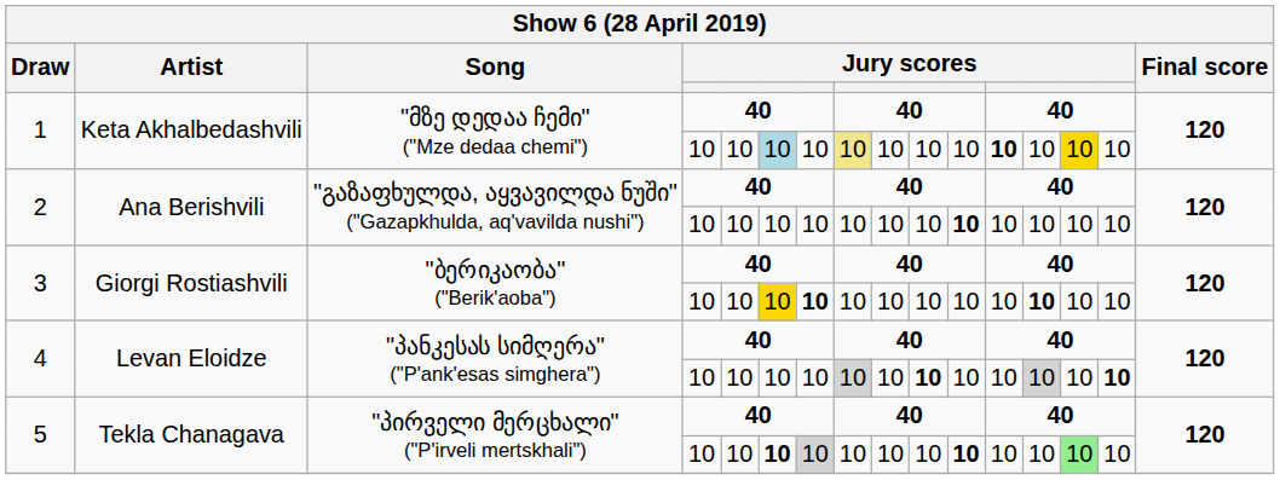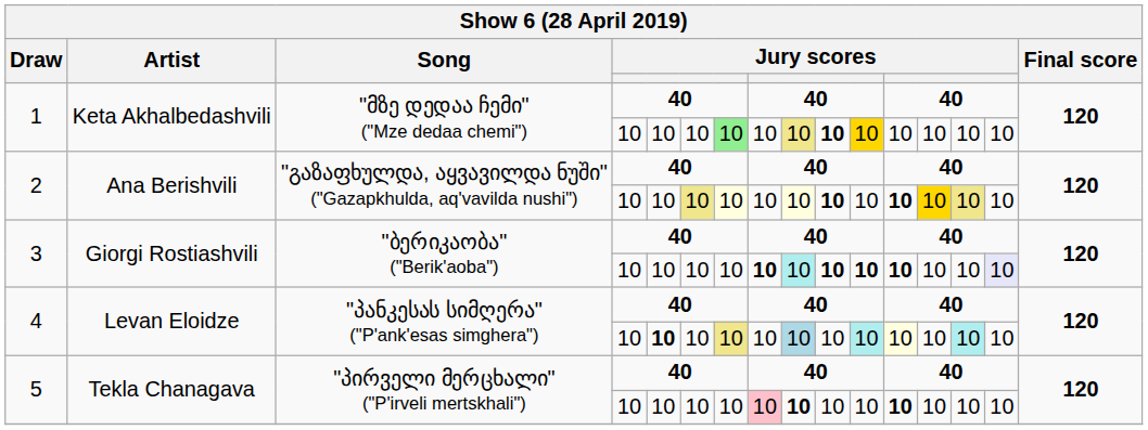1 / 10 | column 6: lightblue background -> no background
1 / 10 | column 7: no background -> lightgreen background
1 / 10 | column 8: khaki background -> no background
1 / 10 | column 9: no background -> khaki background
1 / 10 | column 10: normal -> bold
1 / 10 | column 11: no background -> gold background
1 / 10 | column 12: bold -> normal
1 / 10 | column 14: gold background -> no background
2 / 10 | column 6: no background -> khaki background
2 / 10 | column 7: no background -> lightyellow background
2 / 10 | column 9: no background -> lightyellow background
2 / 10 | column 10: normal -> bold
2 / 10 | column 11: bold -> normal
2 / 10 | column 12: normal -> bold
2 / 10 | column 13: no background -> gold background
2 / 10 | column 14: no background -> khaki background
3 / 10 | column 6: gold background -> no background
3 / 10 | column 7: bold -> normal
3 / 10 | column 8: normal -> bold
3 / 10 | column 9: no background -> paleturquoise background
3 / 10 | column 10: normal -> bold
3 / 10 | column 11: normal -> bold
3 / 10 | column 12: normal -> bold
3 / 10 | column 13: bold -> normal
3 / 10 | column 15: no background -> lavender background
4 / 10 | column 5: normal -> bold
4 / 10 | column 7: no background -> khaki background
4 / 10 | column 8: lightgrey background -> no background
4 / 10 | column 9: no background -> lightblue background
4 / 10 | column 10: bold -> normal
4 / 10 | column 11: no background -> paleturquoise background
4 / 10 | column 12: no background -> lightyellow background
4 / 10 | column 13: lightgrey background -> no background
4 / 10 | column 14: no background -> paleturquoise background
4 / 10 | column 15: bold -> normal
5 / 10 | column 6: bold -> normal
5 / 10 | column 7: lightgrey background -> no background
5 / 10 | column 8: no background -> pink background
5 / 10 | column 9: normal -> bold
5 / 10 | column 11: bold -> normal
5 / 10 | column 12: normal -> bold
5 / 10 | column 14: lightgreen background -> no background
